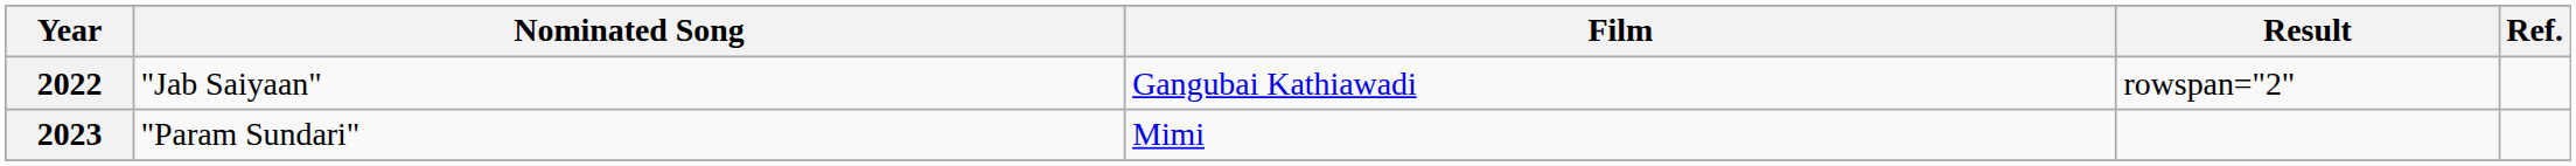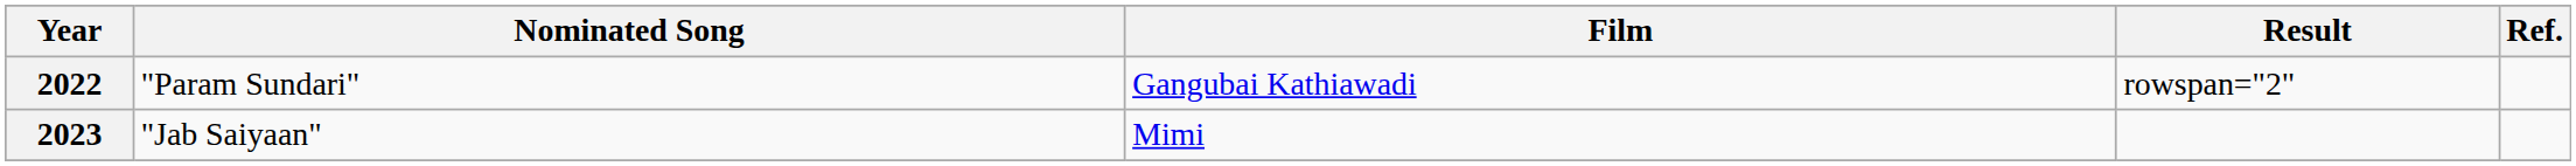2022 | Nominated Song: "Jab Saiyaan" -> "Param Sundari"
2023 | Nominated Song: "Param Sundari" -> "Jab Saiyaan"
